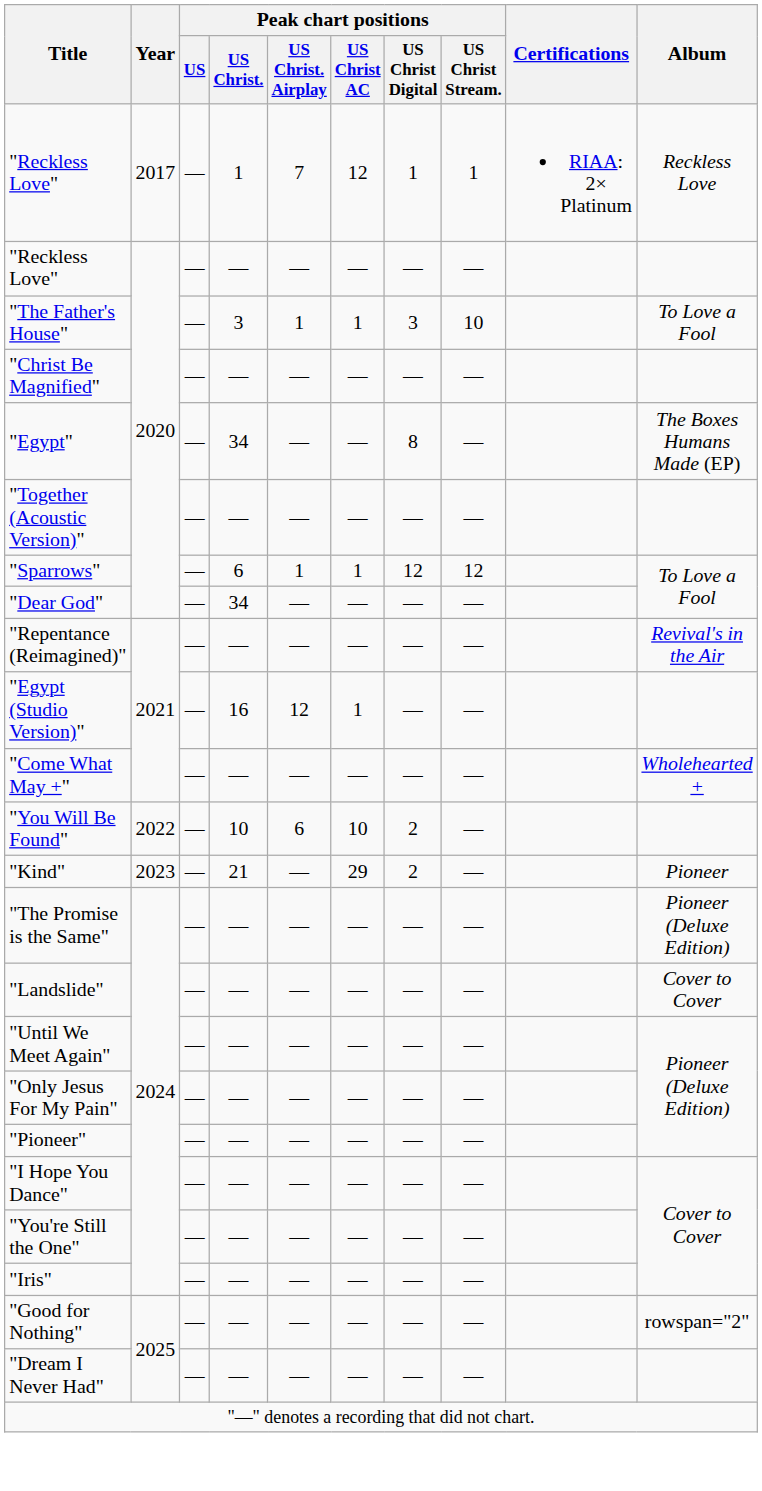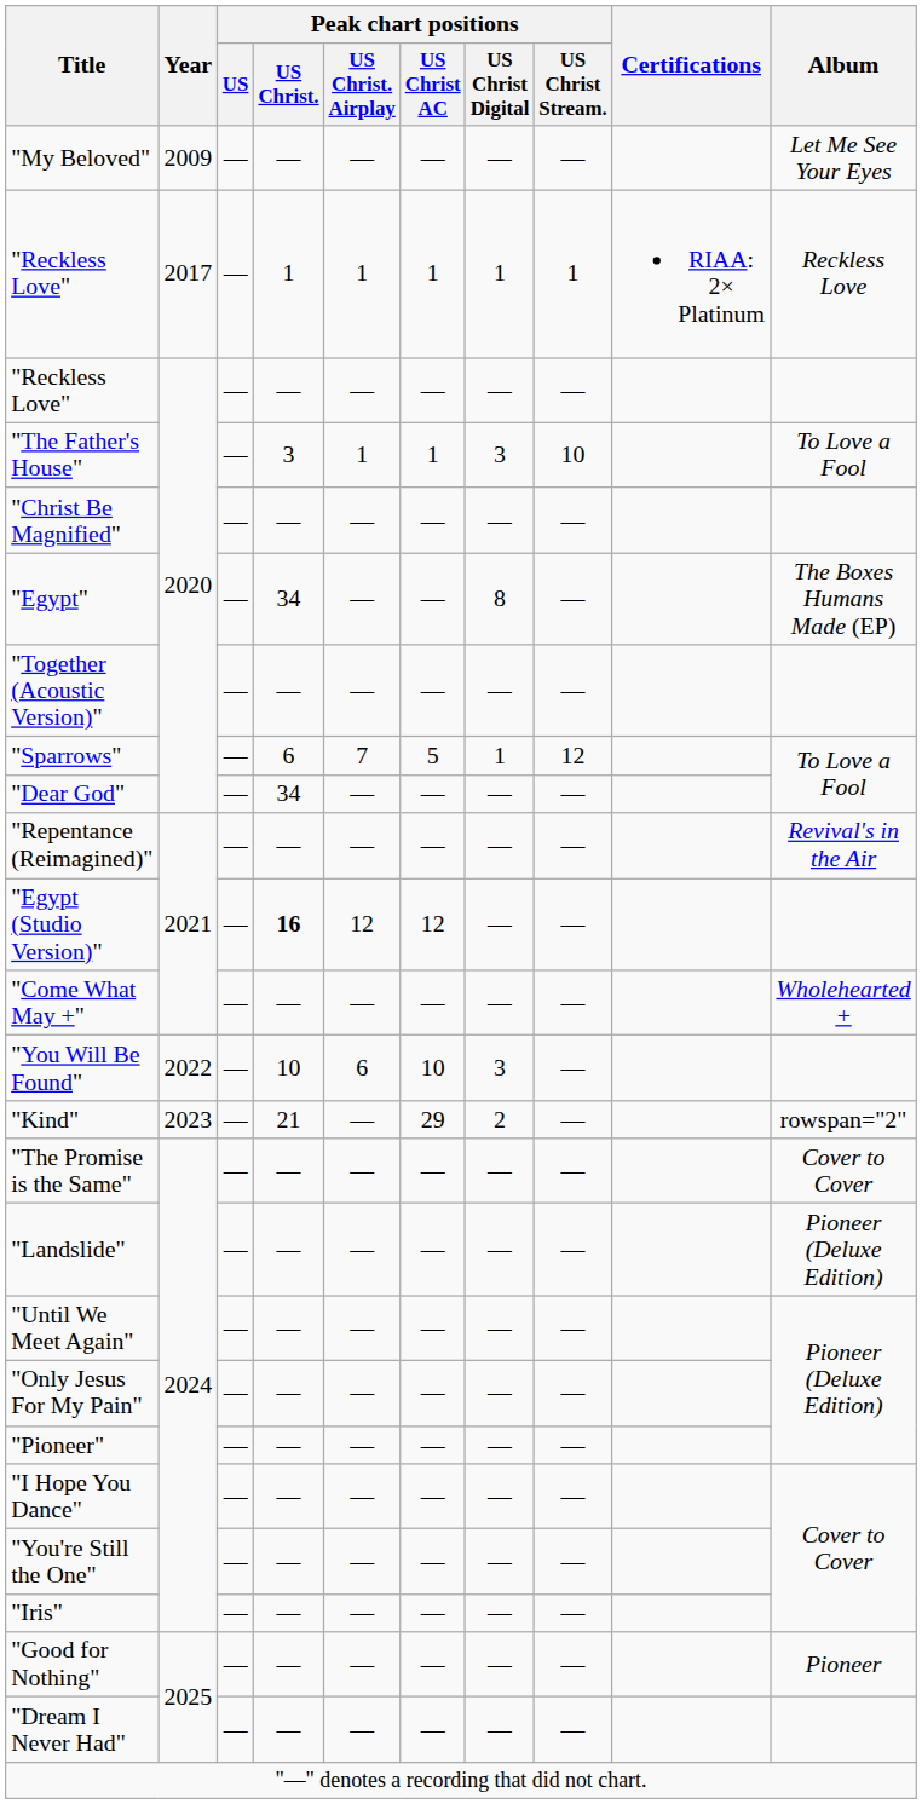+ row: "My Beloved" | 2009 | — | — | — | — | — | — | Let Me See Your Eyes
"Reckless Love" / 2017 | Peak chart positions / US Christ. Airplay: 7 -> 1
"Reckless Love" / 2017 | Peak chart positions / US Christ AC: 12 -> 1
"Sparrows" | Peak chart positions / US Christ. Airplay: 1 -> 7
"Sparrows" | Peak chart positions / US Christ AC: 1 -> 5
"Sparrows" | Peak chart positions / US Christ Digital: 12 -> 1
"Egypt (Studio Version)" | Peak chart positions / US Christ.: normal -> bold
"Egypt (Studio Version)" | Peak chart positions / US Christ AC: 1 -> 12
"You Will Be Found" | Peak chart positions / US Christ Digital: 2 -> 3
"Kind" | Album: Pioneer -> rowspan="2"
"The Promise is the Same" | Album: Pioneer (Deluxe Edition) -> Cover to Cover
"Landslide" | Album: Cover to Cover -> Pioneer (Deluxe Edition)
"Good for Nothing" | Album: rowspan="2" -> Pioneer
